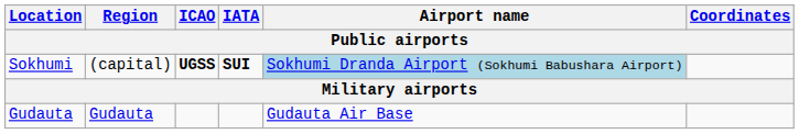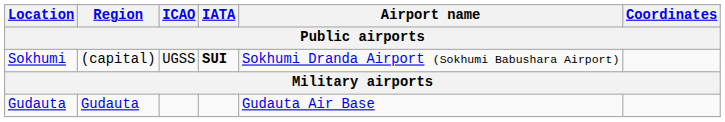Sokhumi | ICAO: bold -> normal
Sokhumi | Airport name: lightblue background -> no background
